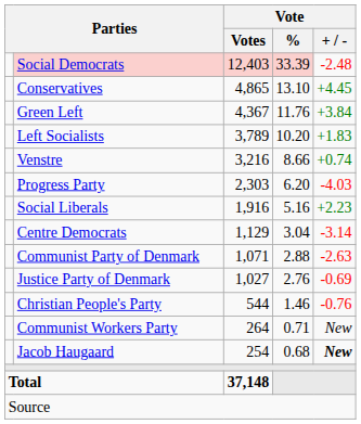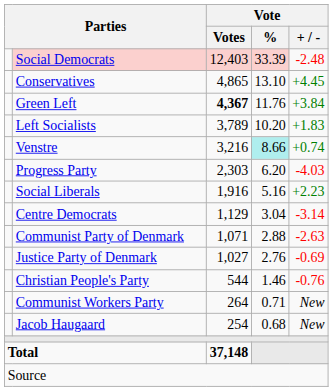Green Left | Vote / Votes: normal -> bold
Venstre | Vote / %: no background -> paleturquoise background
Jacob Haugaard | Vote / + / -: bold -> normal
